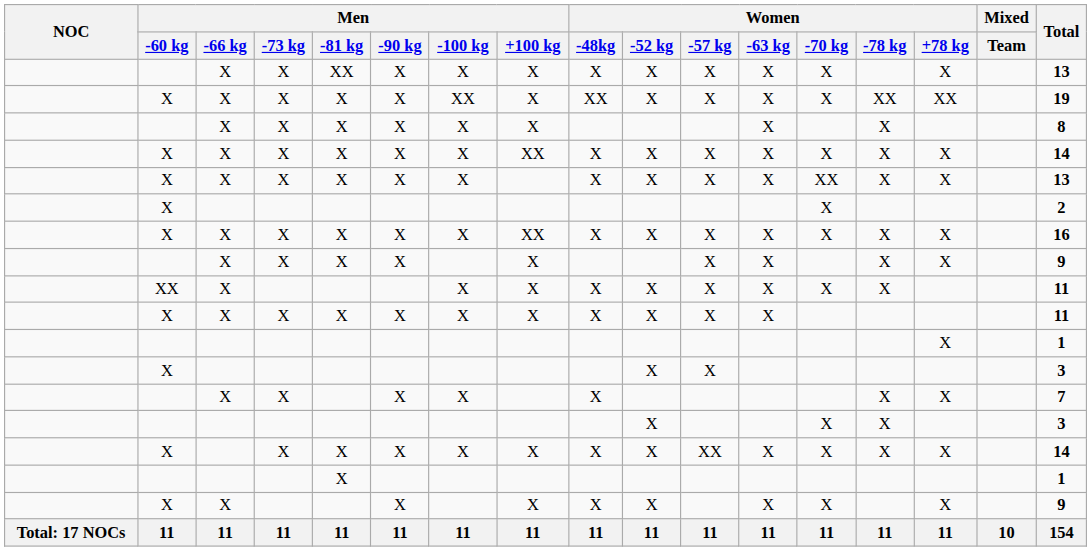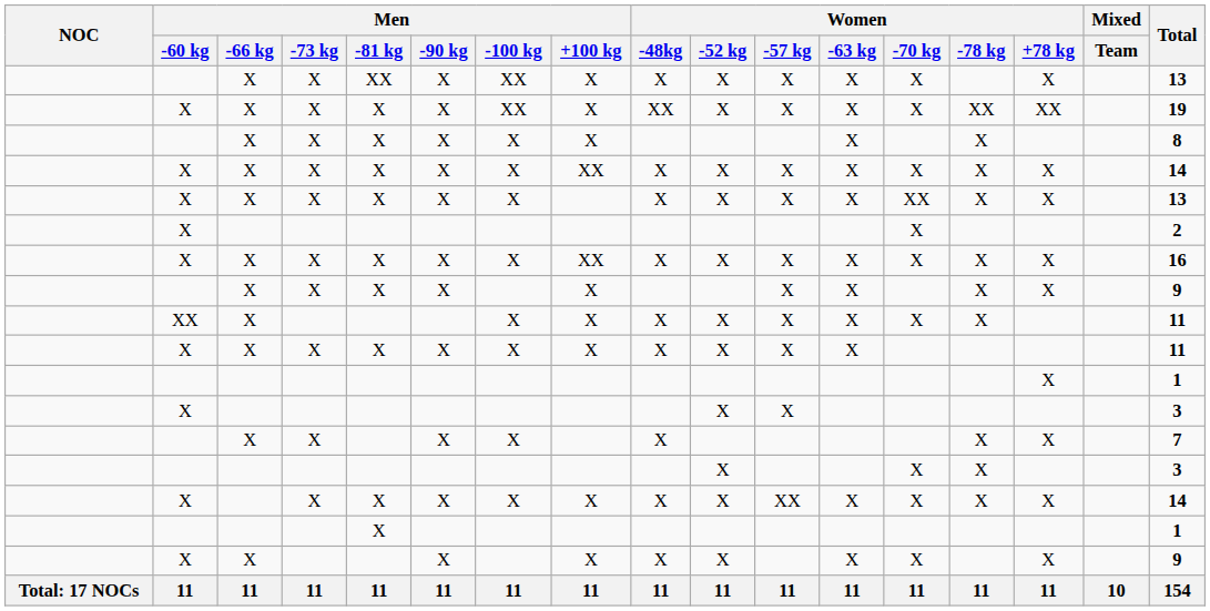row 3 | Men / -100 kg: X -> XX
